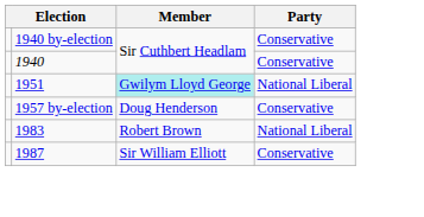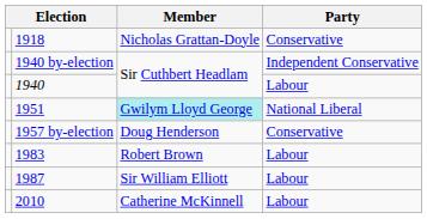+ row: 1918 | Nicholas Grattan-Doyle | Conservative
1940 by-election | Party: Conservative -> Independent Conservative
1940 | Party: Conservative -> Labour
1983 | Party: National Liberal -> Labour
1987 | Party: Conservative -> Labour
+ row: 2010 | Catherine McKinnell | Labour
